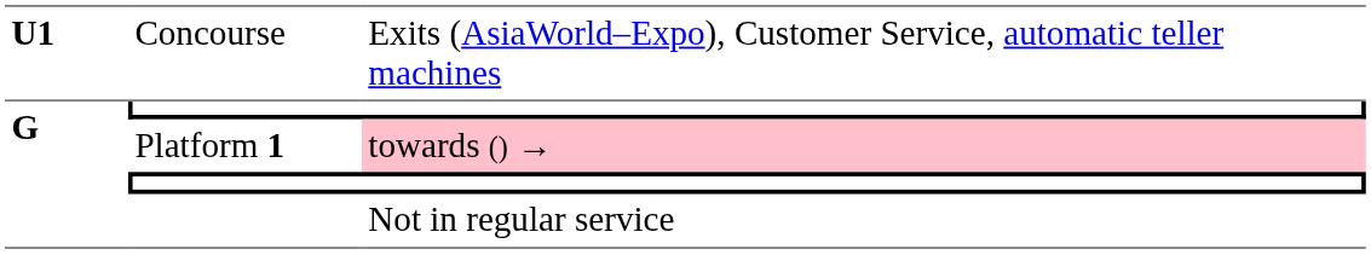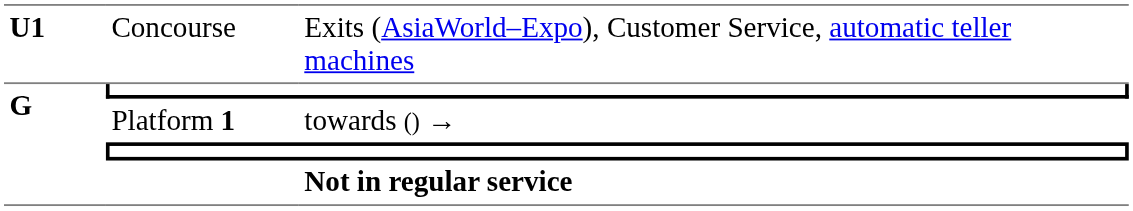towards () → | column 3: pink background -> no background
Not in regular service | column 3: normal -> bold
